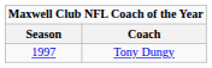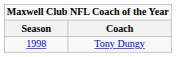Tony Dungy | Season: 1997 -> 1998
